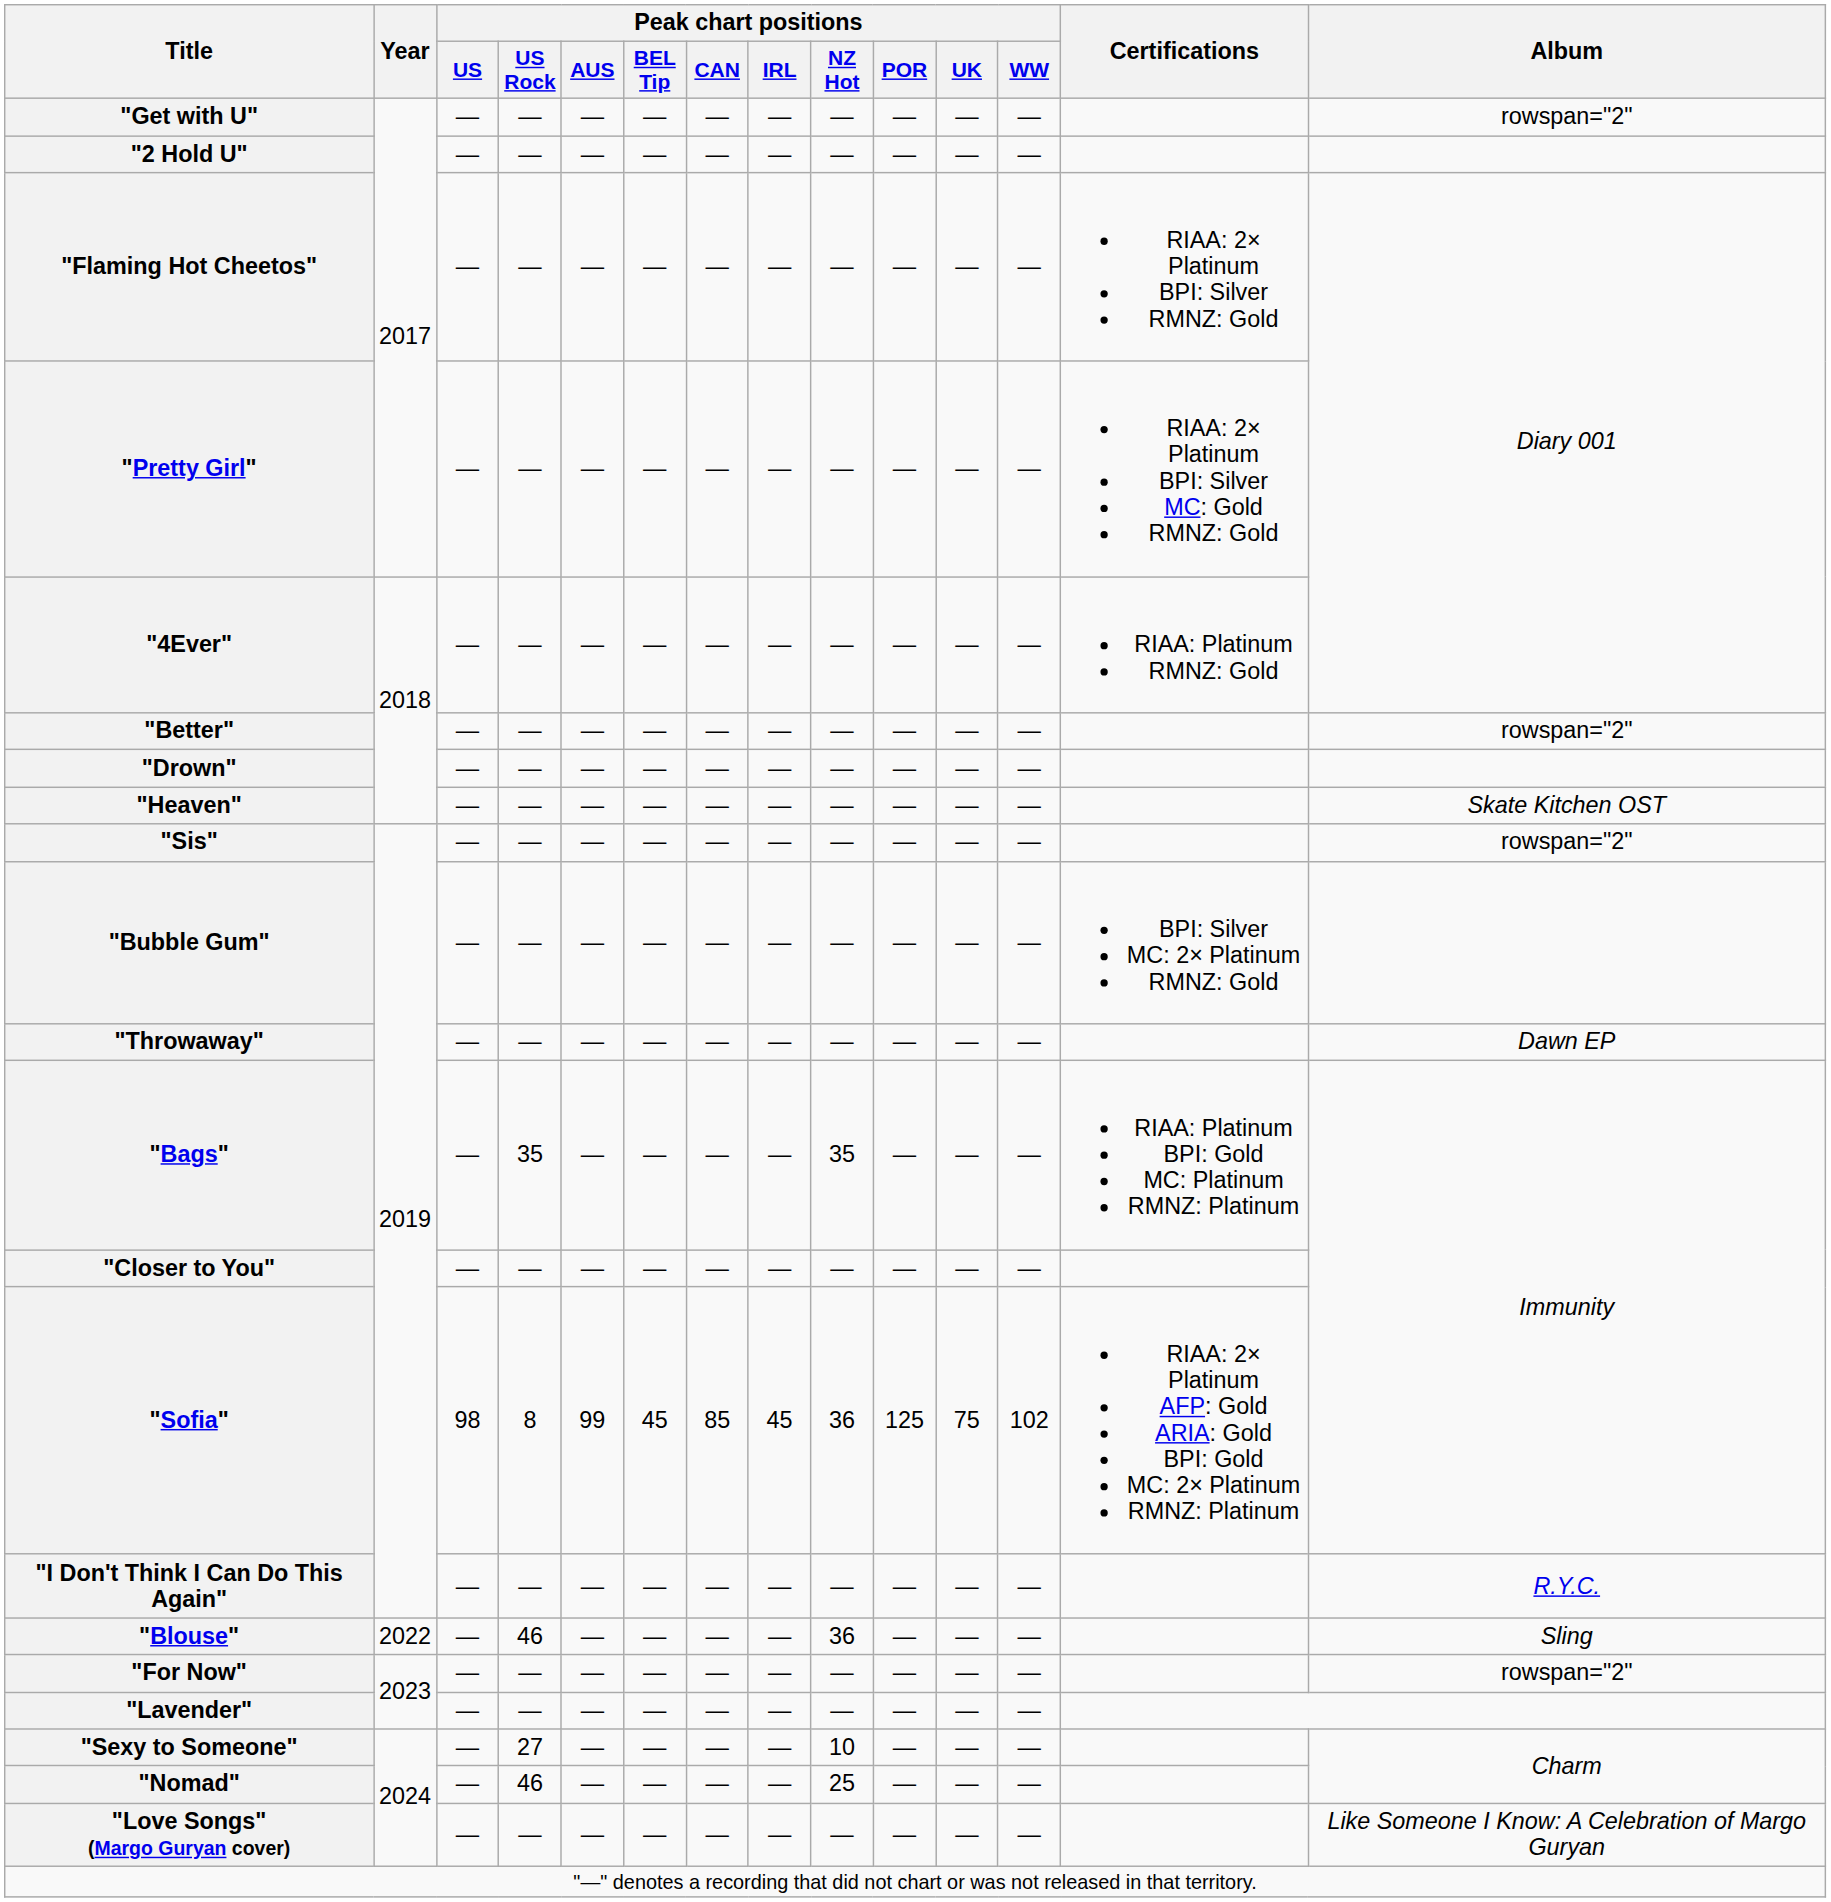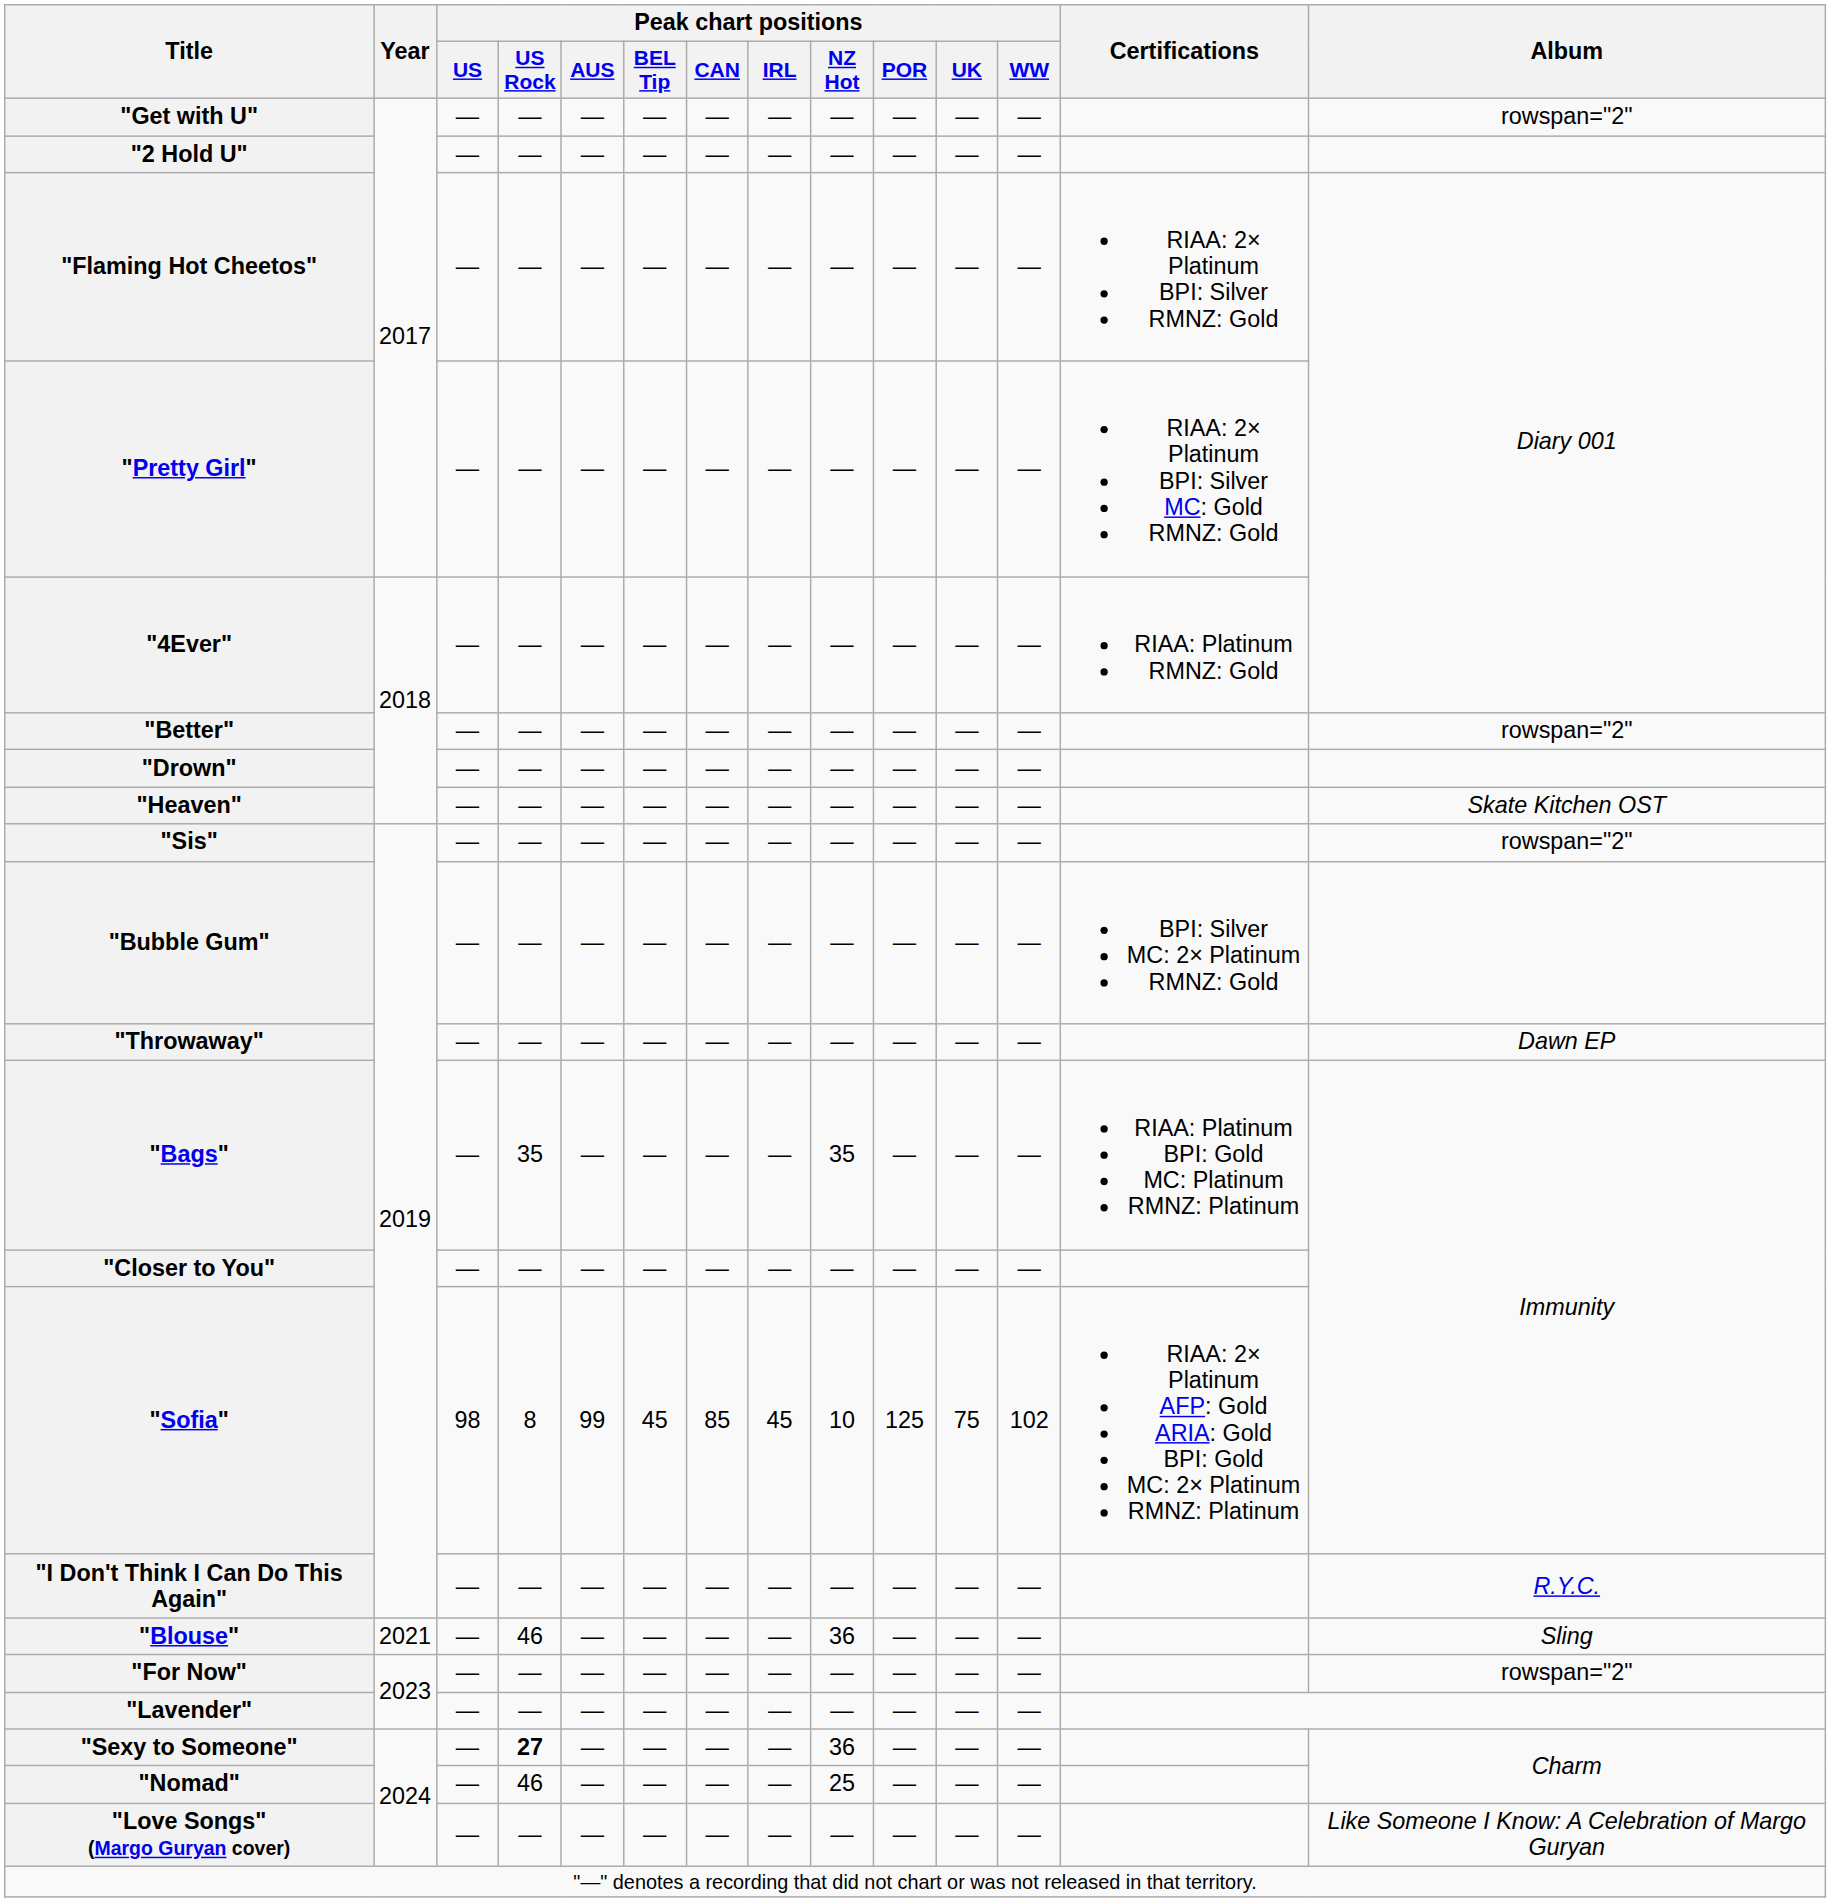"Sofia" | Peak chart positions / NZ Hot: 36 -> 10
"Blouse" | Year: 2022 -> 2021
"Sexy to Someone" | Peak chart positions / US Rock: normal -> bold
"Sexy to Someone" | Peak chart positions / NZ Hot: 10 -> 36
